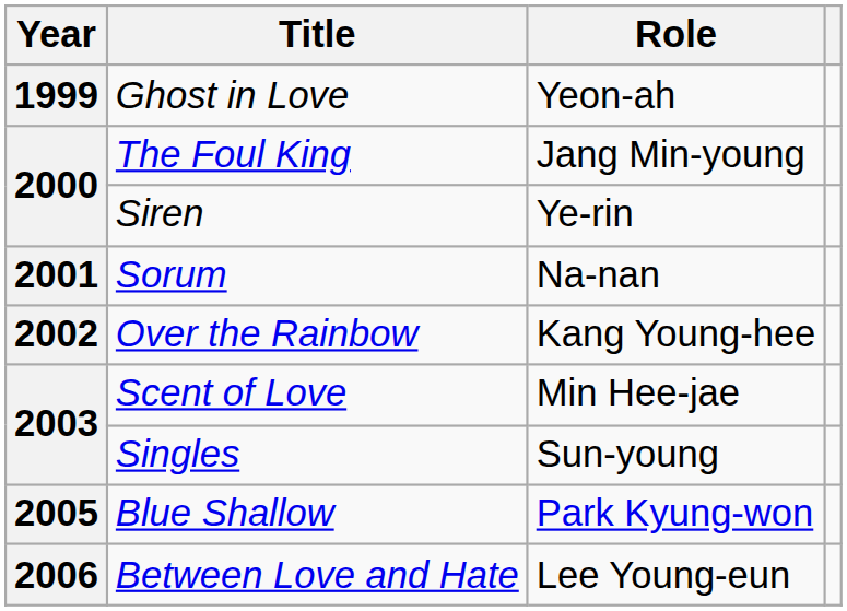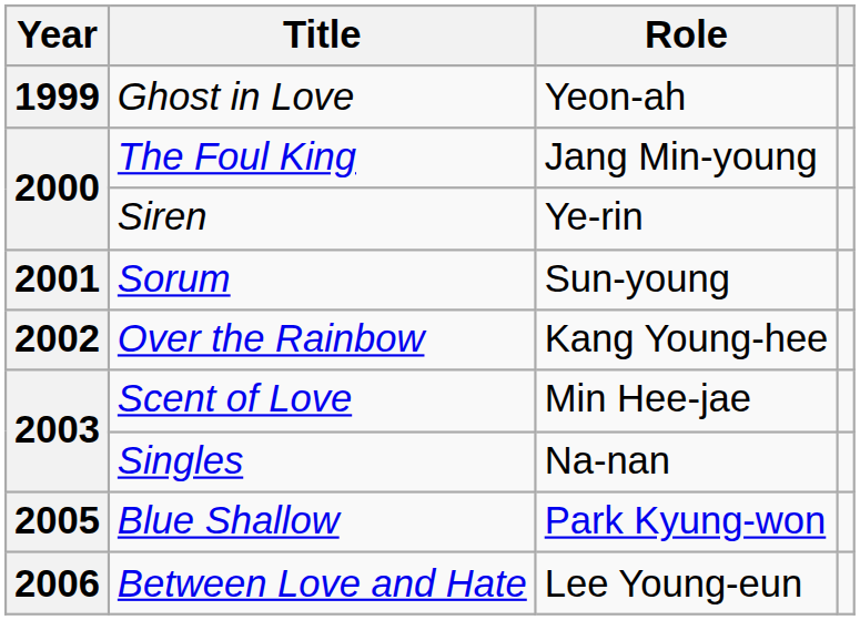Sorum | Role: Na-nan -> Sun-young
Singles | Role: Sun-young -> Na-nan
